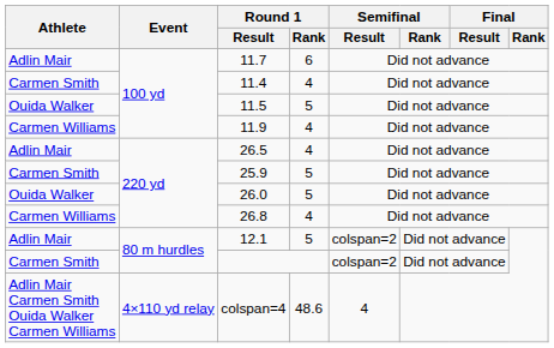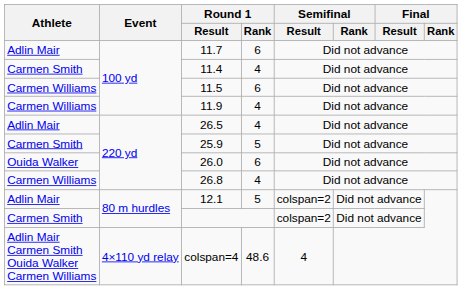11.5 | Athlete: Ouida Walker -> Carmen Williams
11.5 | Round 1 / Rank: 5 -> 6
26.0 | Round 1 / Rank: 5 -> 6
